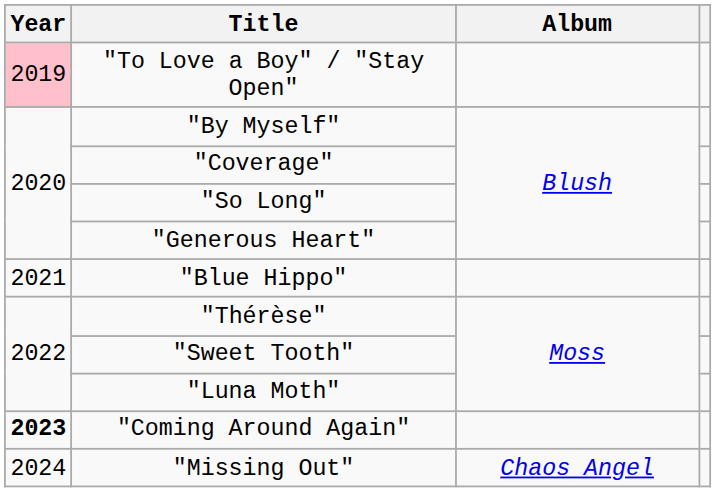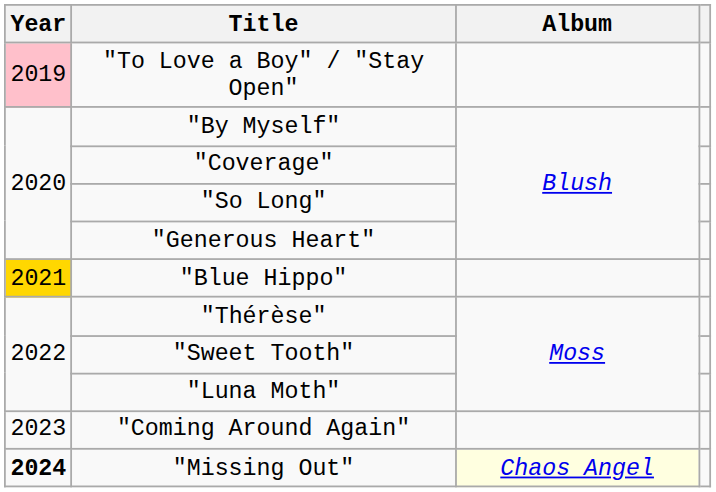"Blue Hippo" | Year: no background -> gold background
"Coming Around Again" | Year: bold -> normal
"Missing Out" | Year: normal -> bold
"Missing Out" | Album: no background -> lightyellow background
